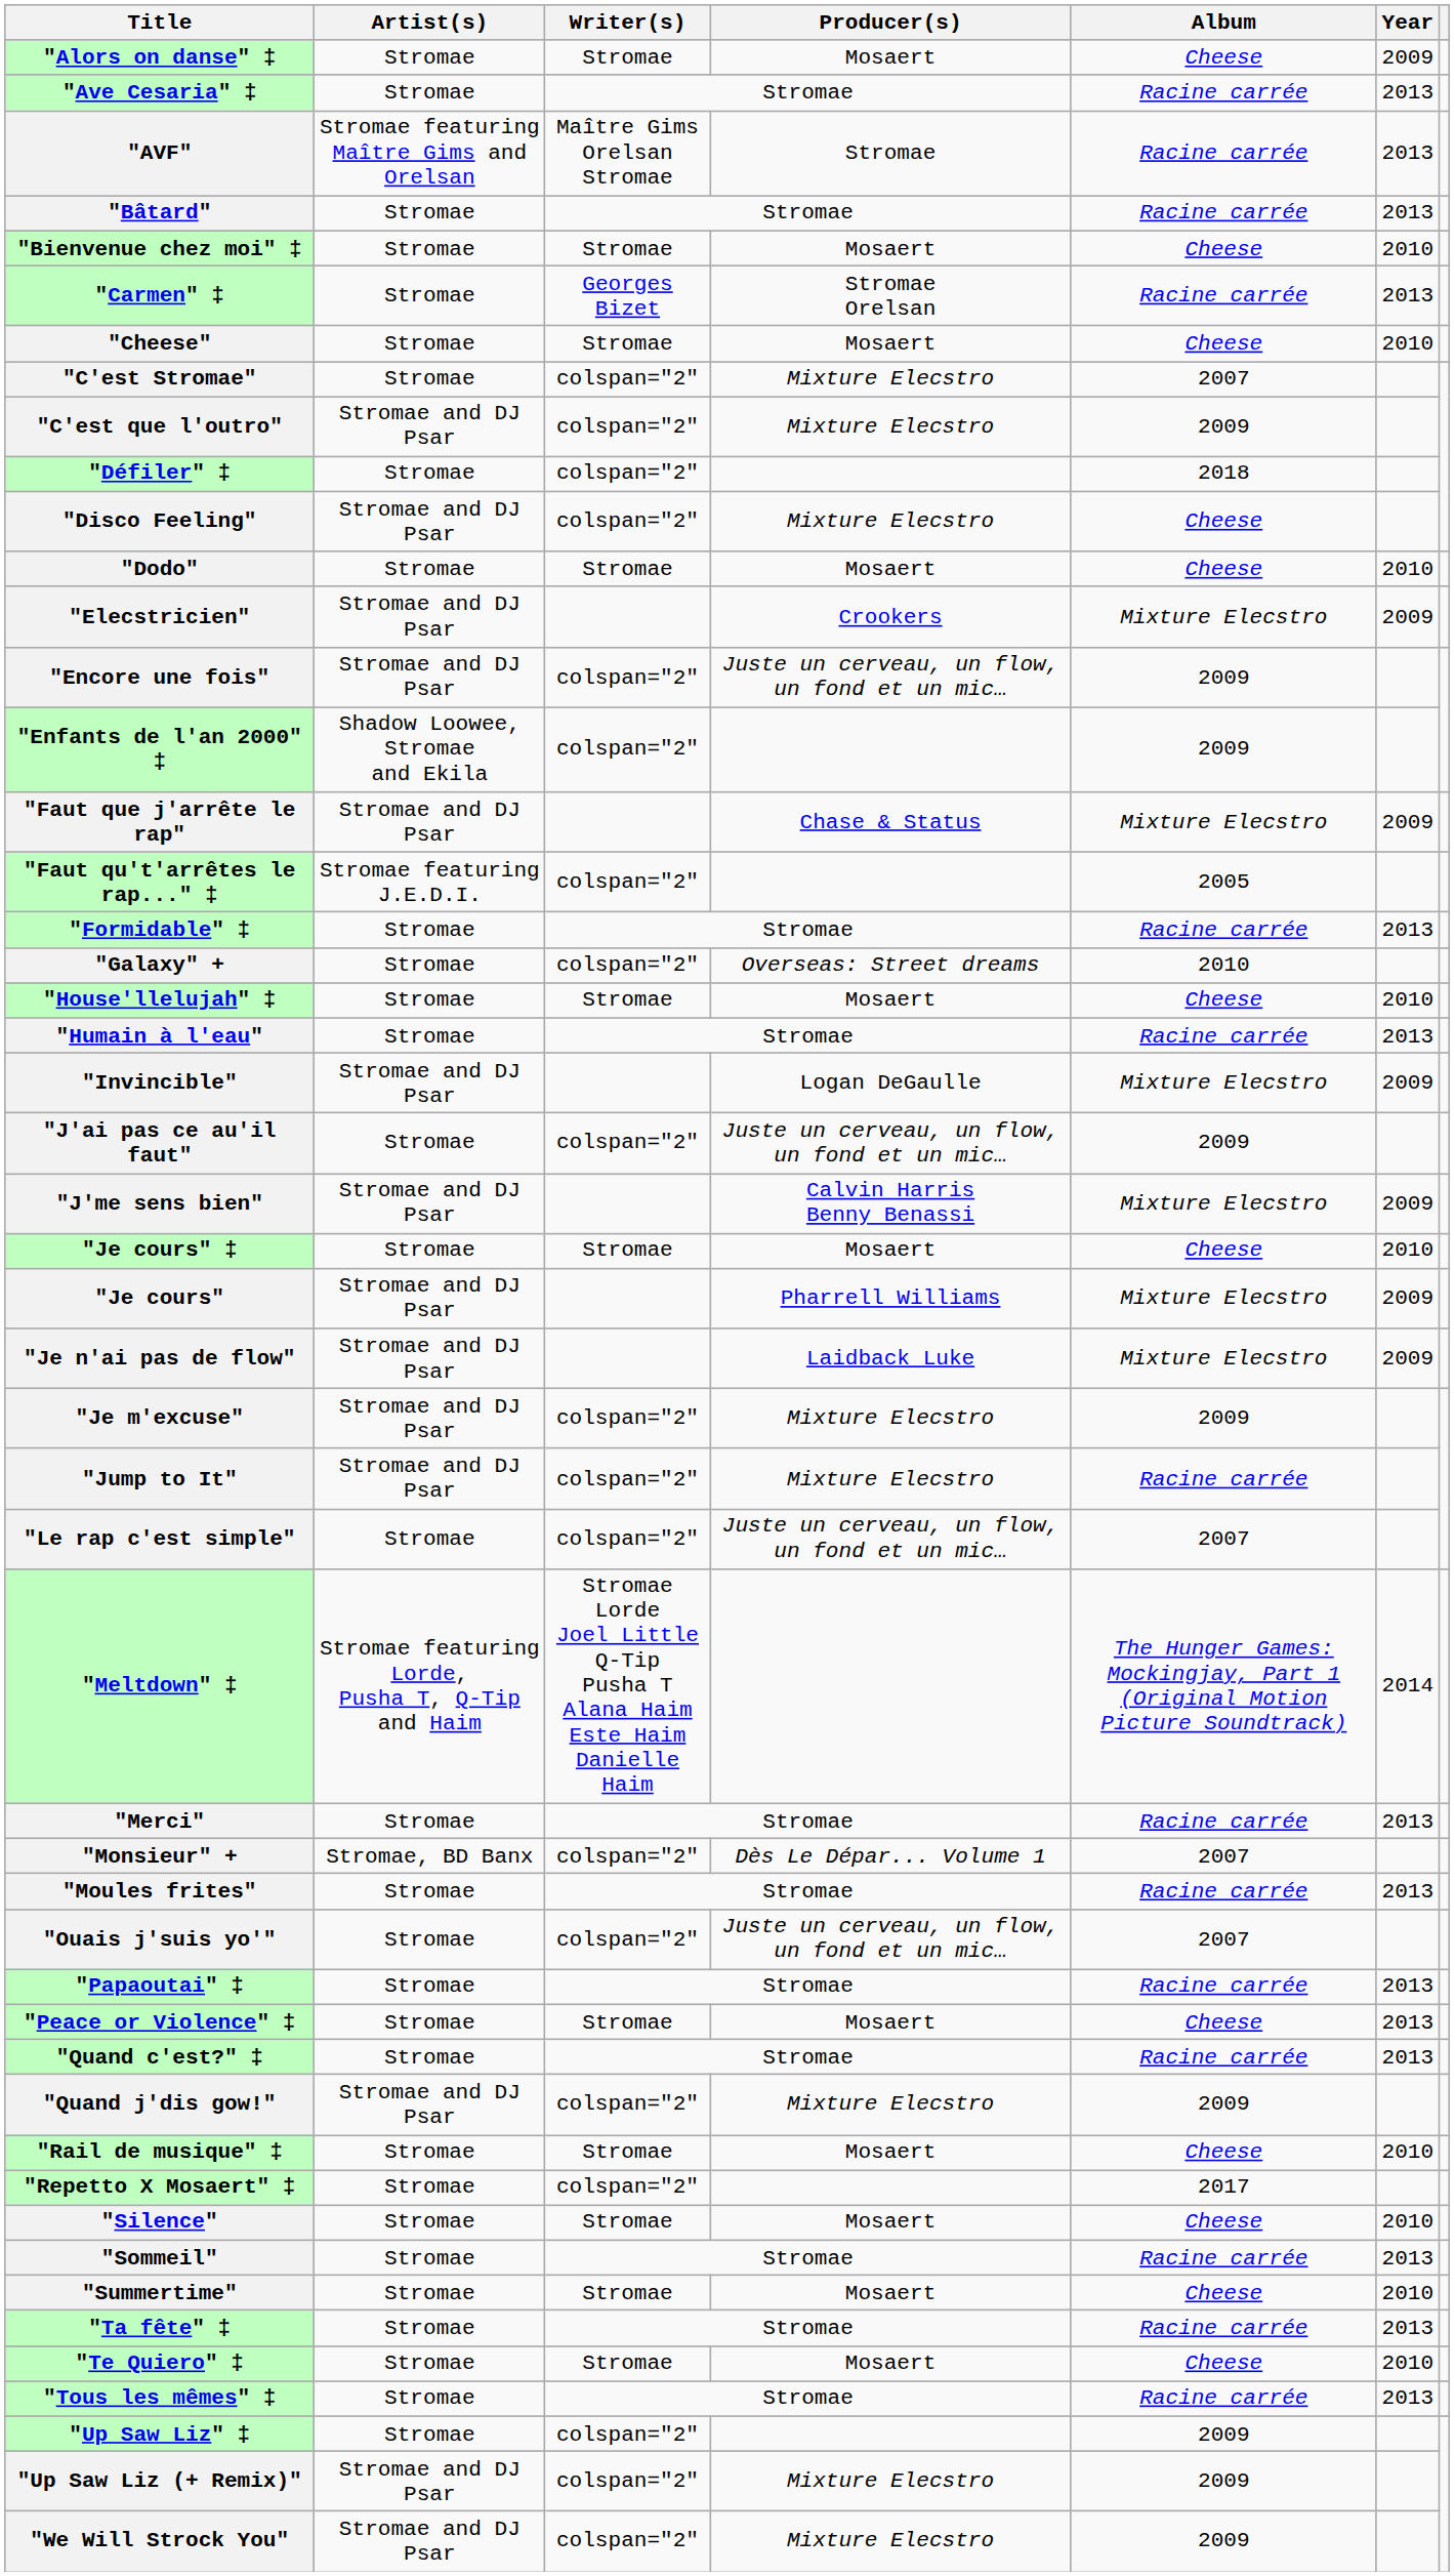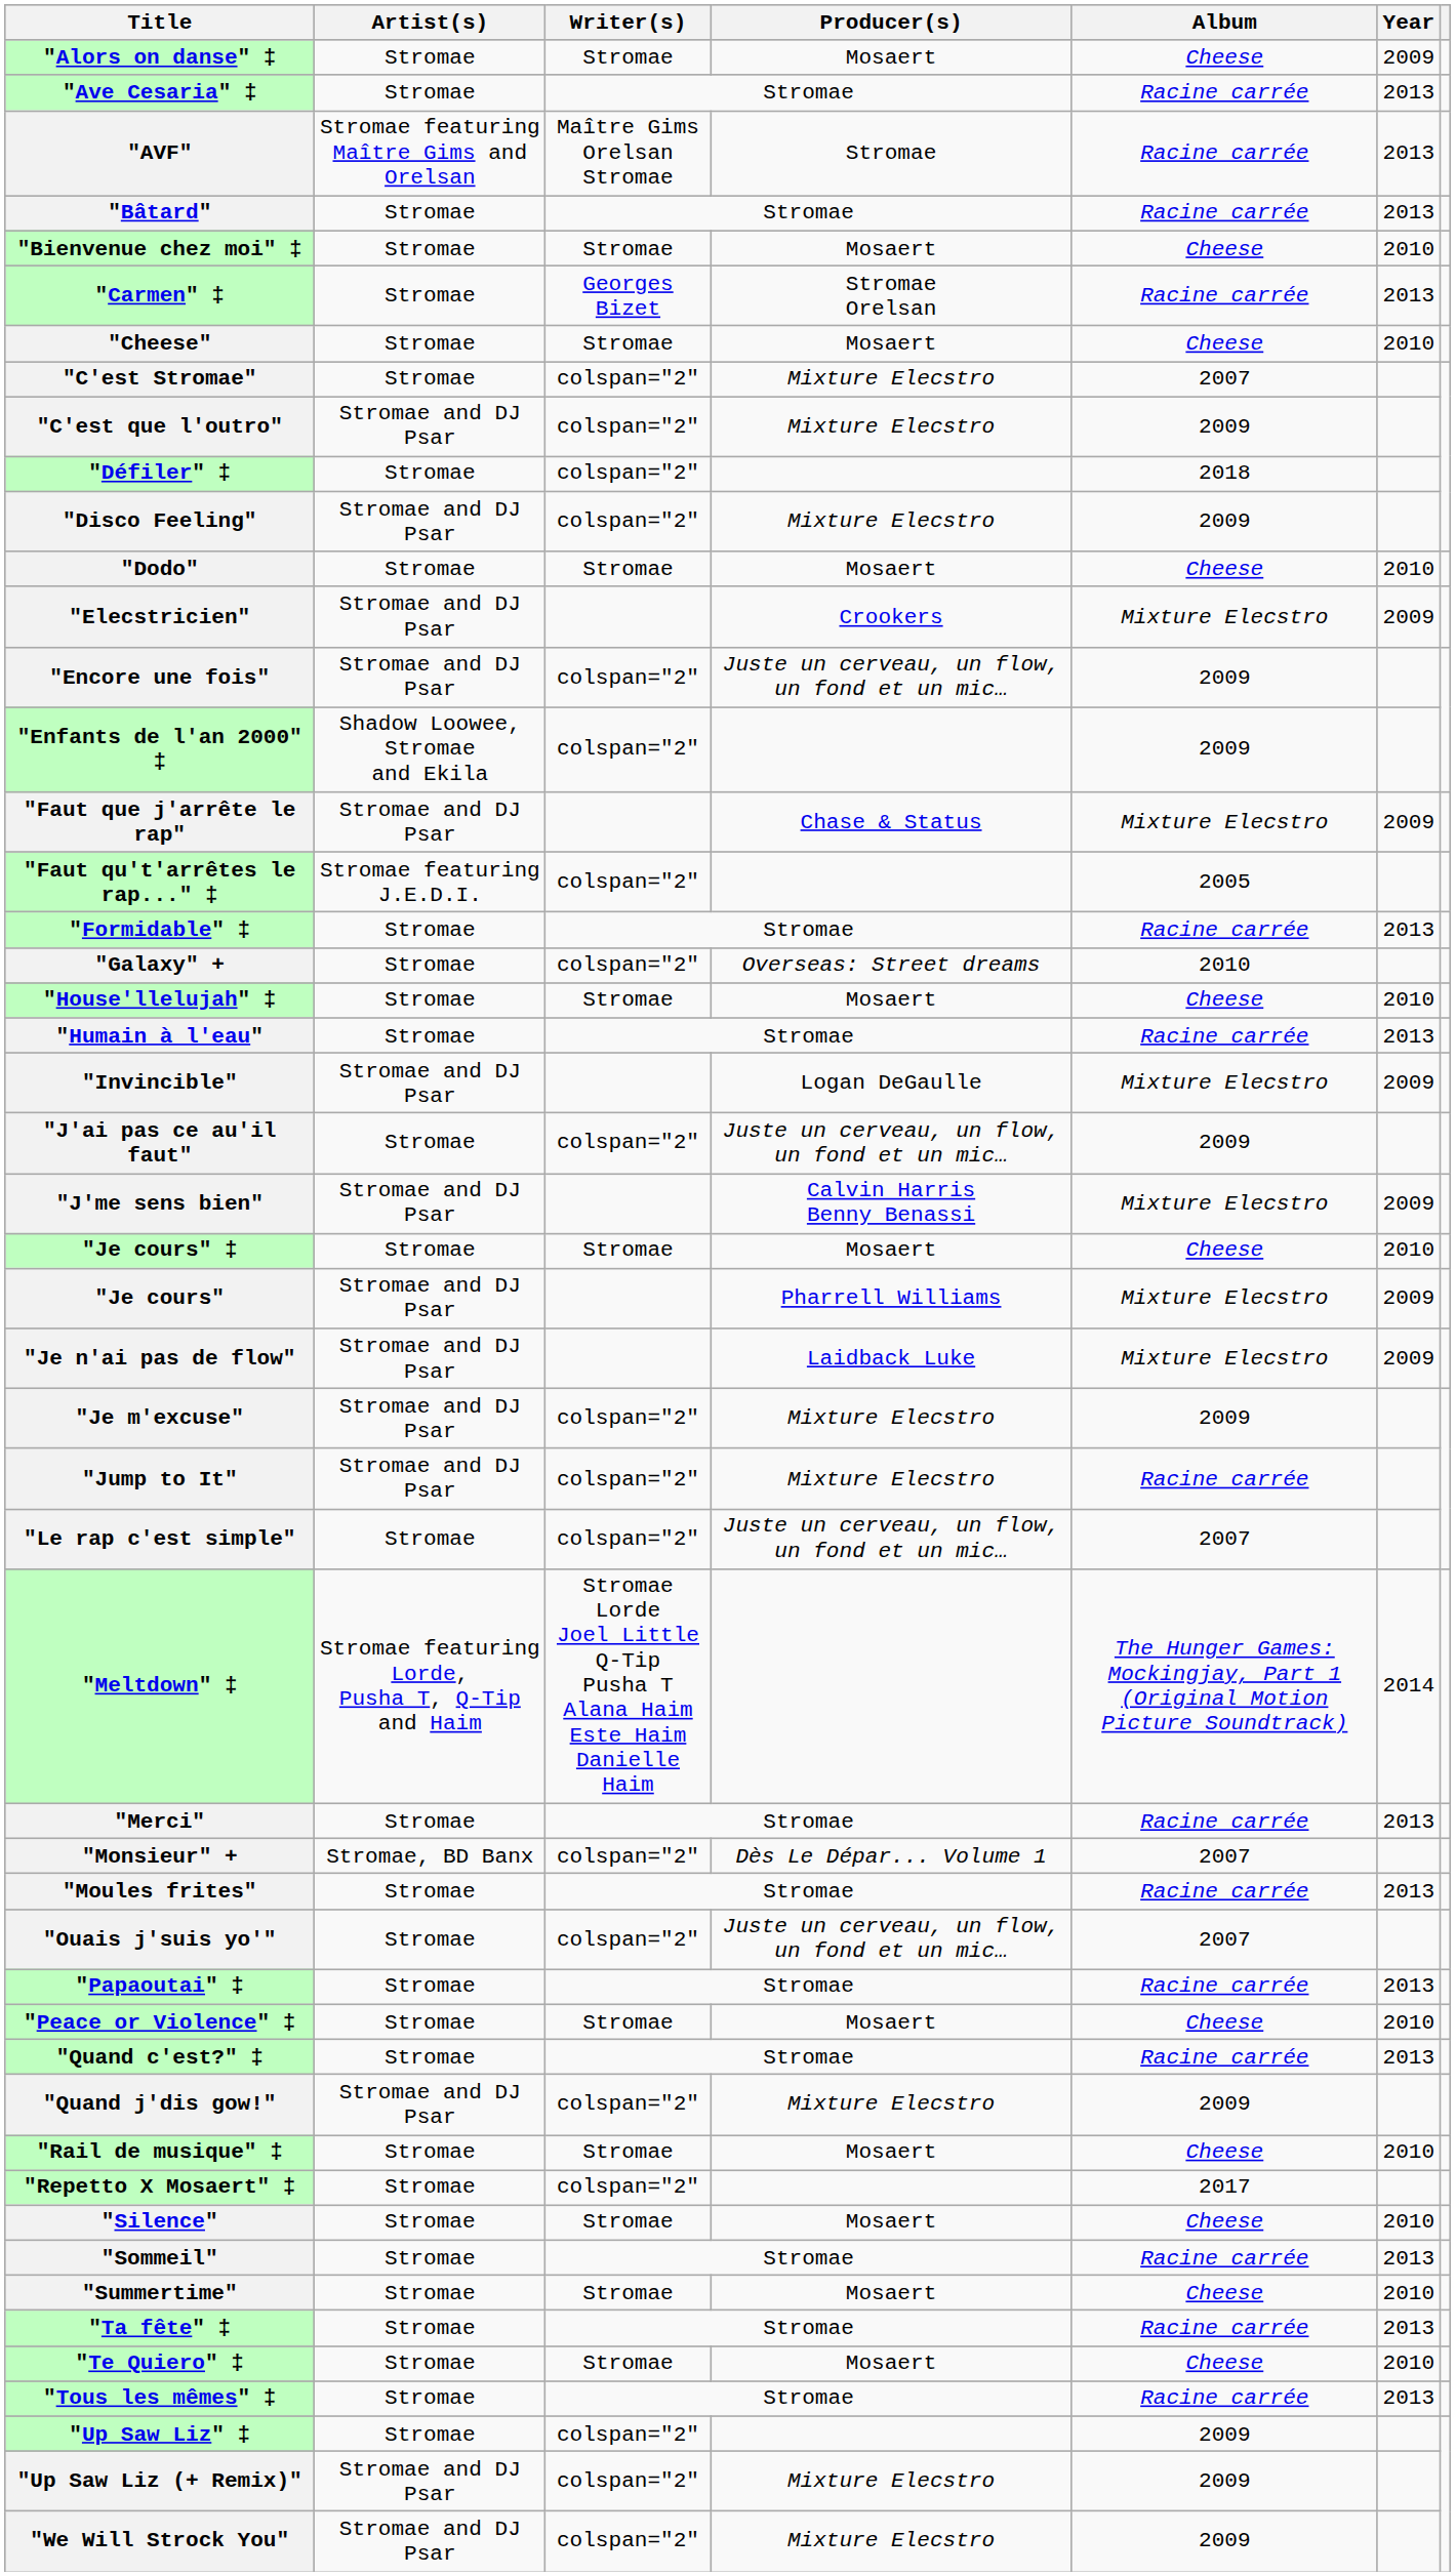"Disco Feeling" | Album: Cheese -> 2009
"Peace or Violence" ‡ | Year: 2013 -> 2010
